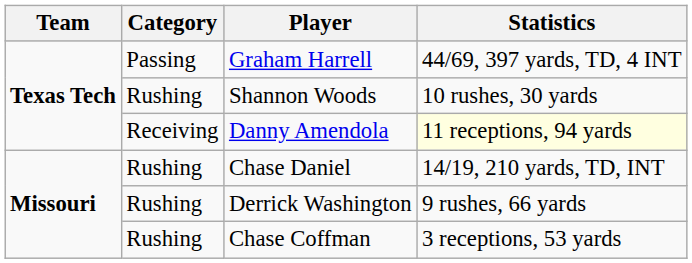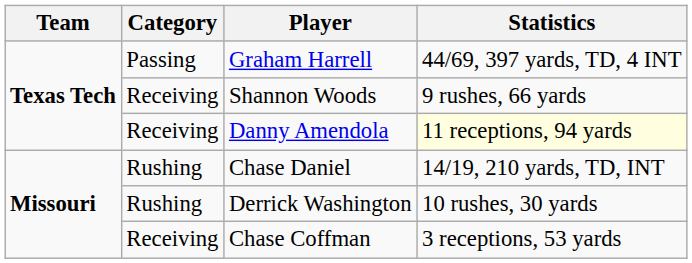Shannon Woods | Category: Rushing -> Receiving
Shannon Woods | Statistics: 10 rushes, 30 yards -> 9 rushes, 66 yards
Derrick Washington | Statistics: 9 rushes, 66 yards -> 10 rushes, 30 yards
Chase Coffman | Category: Rushing -> Receiving
